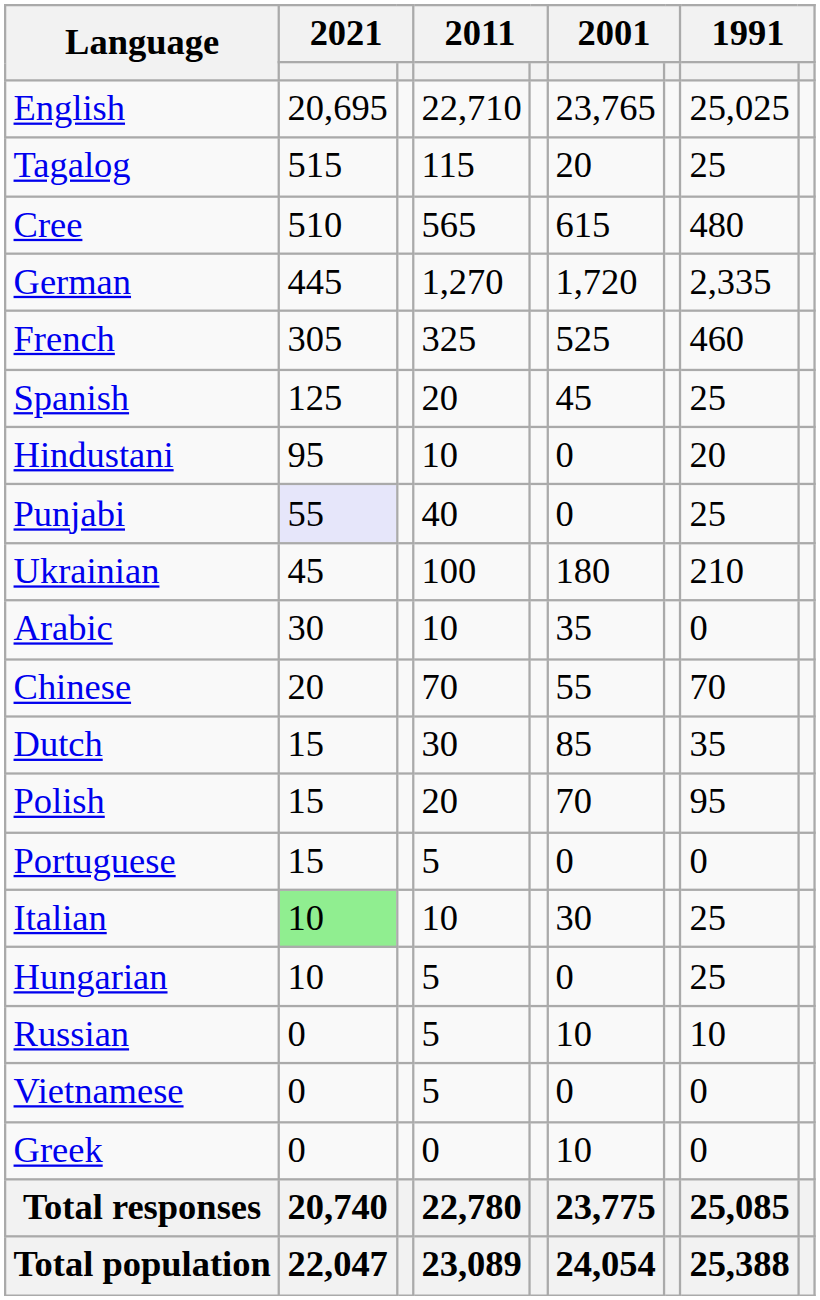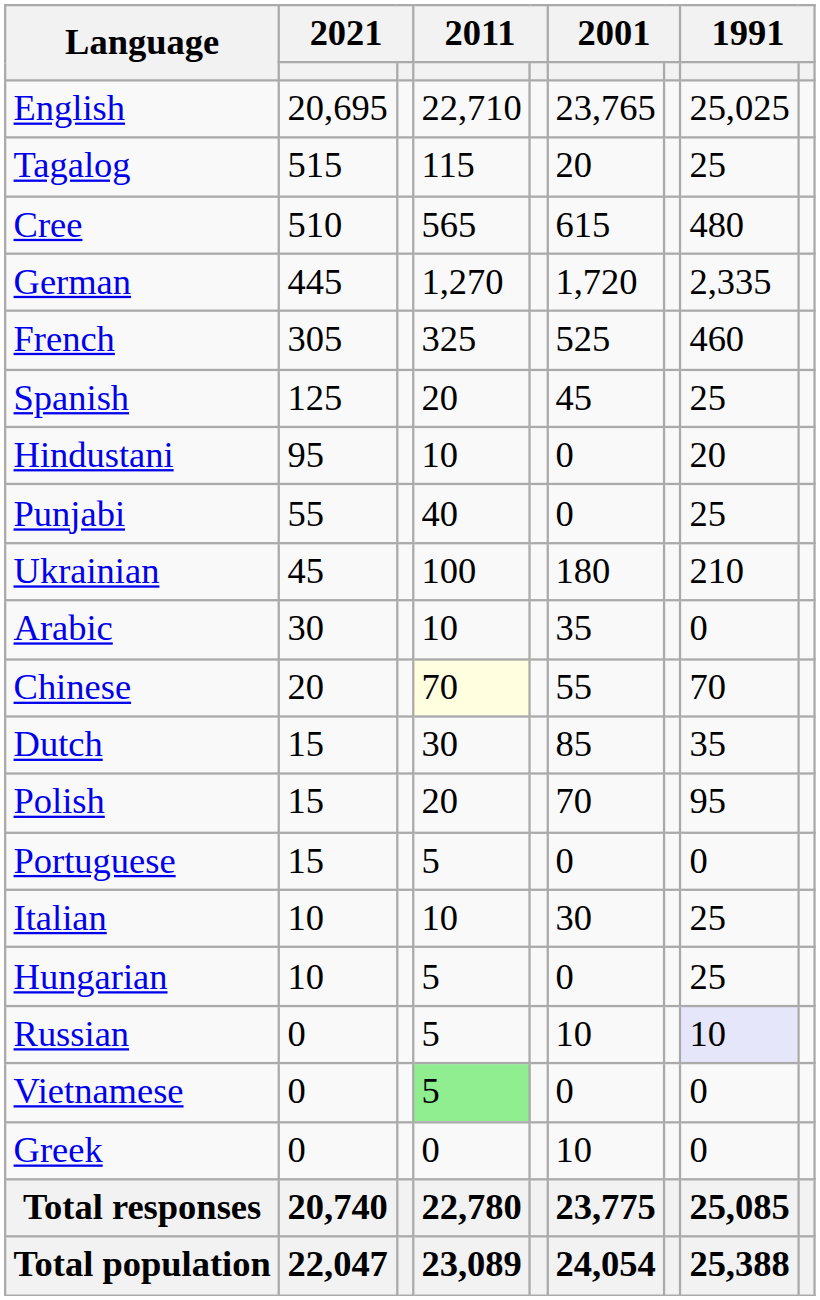Punjabi | column 2: lavender background -> no background
Chinese | column 4: no background -> lightyellow background
Italian | column 2: lightgreen background -> no background
Russian | column 8: no background -> lavender background
Vietnamese | column 4: no background -> lightgreen background
